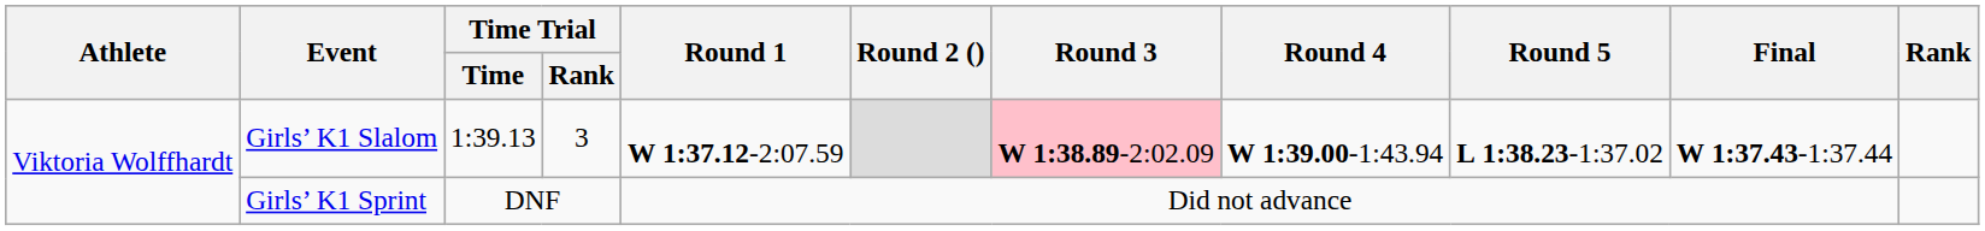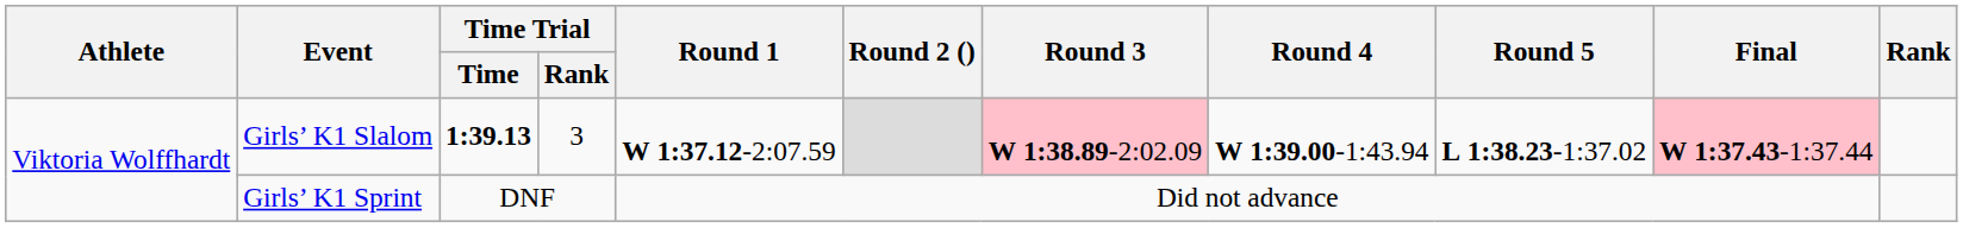Girls’ K1 Slalom | Time Trial / Time: normal -> bold
Girls’ K1 Slalom | Final: no background -> pink background
